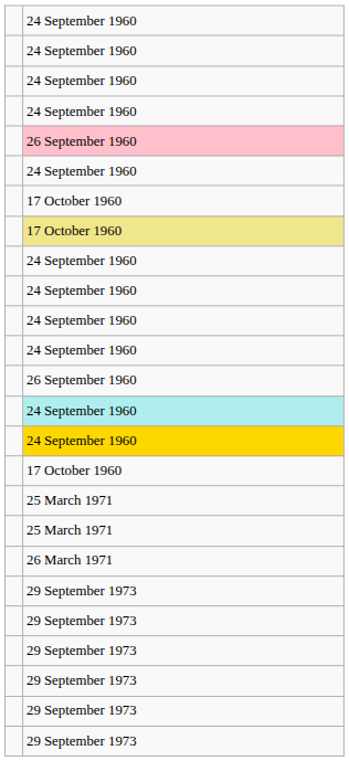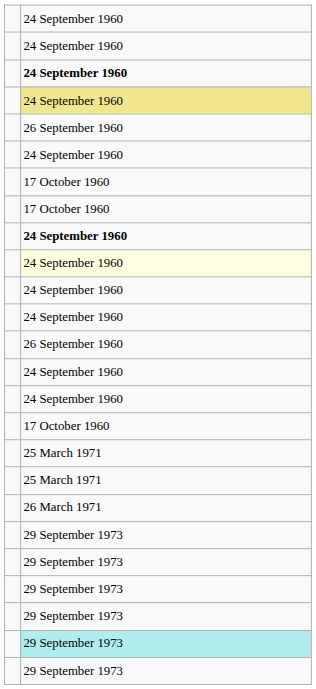row 3 | column 2: normal -> bold
row 4 | column 2: no background -> khaki background
row 5 | column 2: pink background -> no background
row 8 | column 2: khaki background -> no background
row 9 | column 2: normal -> bold
row 10 | column 2: no background -> lightyellow background
row 14 | column 2: paleturquoise background -> no background
row 15 | column 2: gold background -> no background
row 24 | column 2: no background -> paleturquoise background
